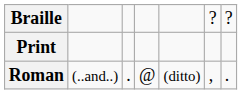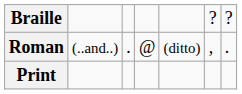rows swapped: Print <-> Roman
